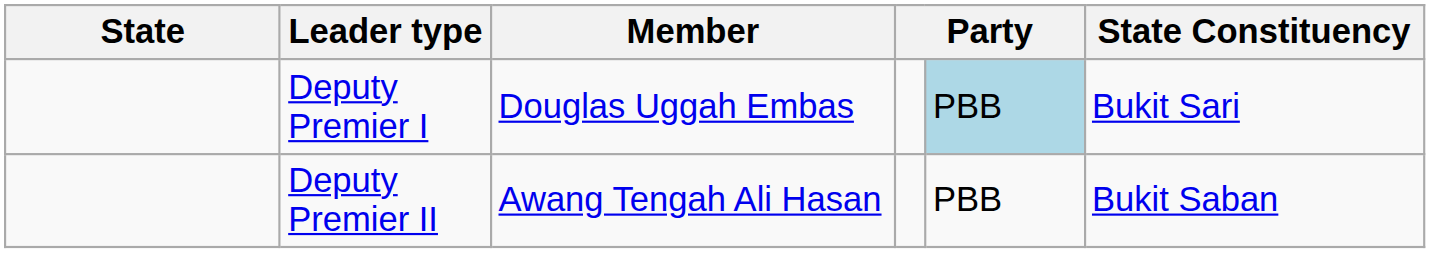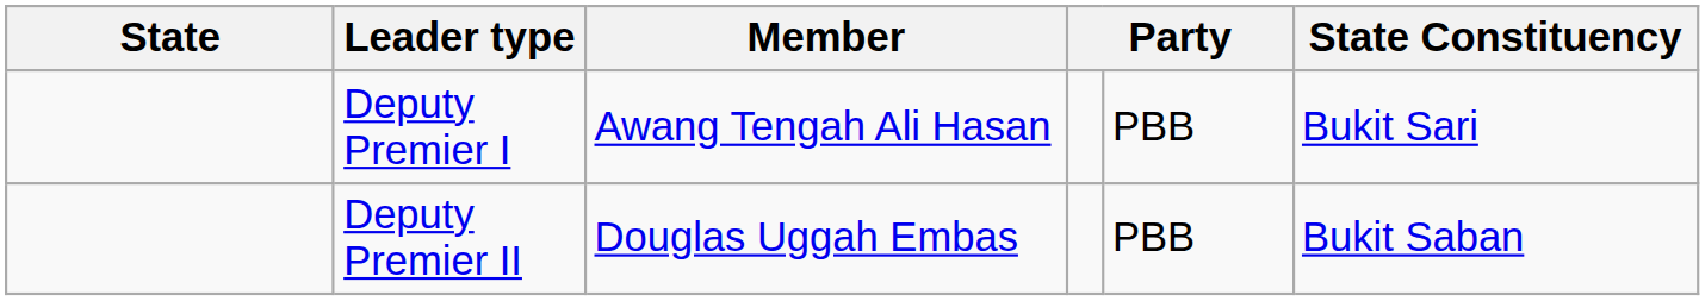Deputy Premier I | Member: Douglas Uggah Embas -> Awang Tengah Ali Hasan
Deputy Premier I | column 5: lightblue background -> no background
Deputy Premier II | Member: Awang Tengah Ali Hasan -> Douglas Uggah Embas
